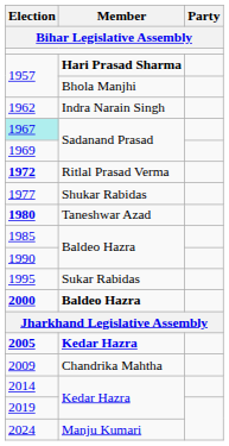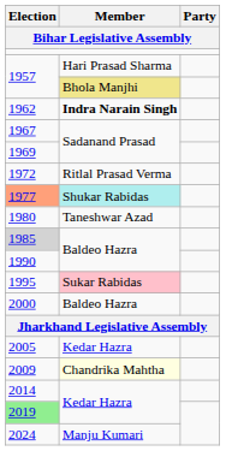1957 / Hari Prasad Sharma | Member: bold -> normal
1957 / Bhola Manjhi | Member: no background -> khaki background
1962 | Member: normal -> bold
1967 | Election: paleturquoise background -> no background
1972 | Election: bold -> normal
1977 | Election: no background -> lightsalmon background
1977 | Member: no background -> paleturquoise background
1980 | Election: bold -> normal
1985 | Election: no background -> lightgrey background
1995 | Member: no background -> pink background
2000 | Election: bold -> normal
2000 | Member: bold -> normal
2005 | Election: bold -> normal
2005 | Member: bold -> normal
2009 | Member: no background -> lightyellow background
2019 | Election: no background -> lightgreen background
